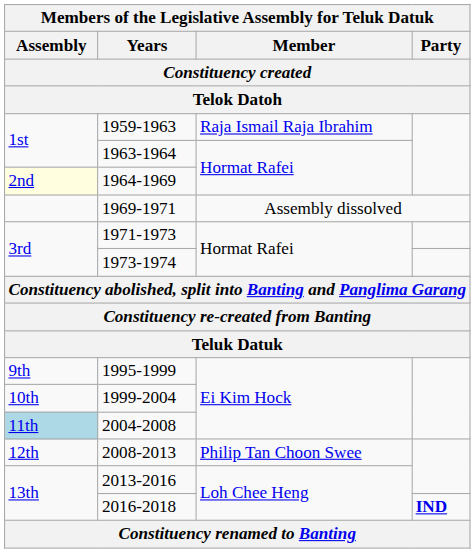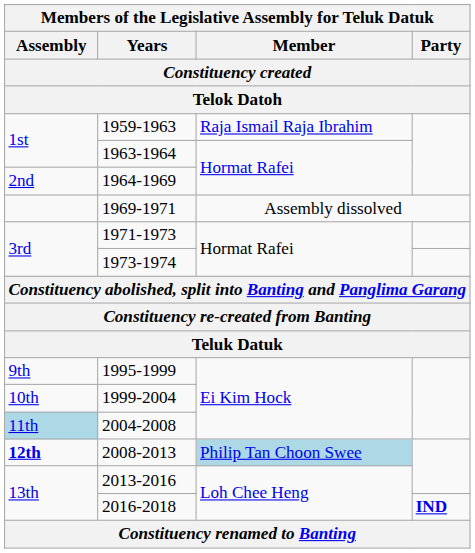1964-1969 | Assembly: lightyellow background -> no background
2008-2013 | Assembly: normal -> bold
2008-2013 | Member: no background -> lightblue background
